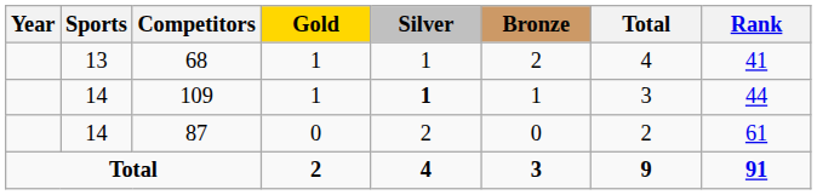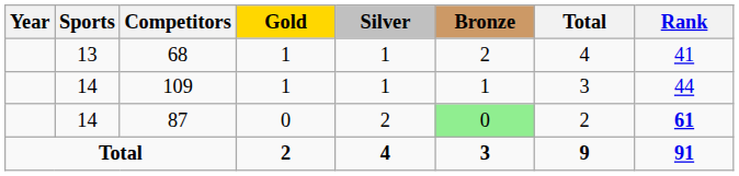109 | Silver: bold -> normal
87 | Bronze: no background -> lightgreen background
87 | Rank: normal -> bold
